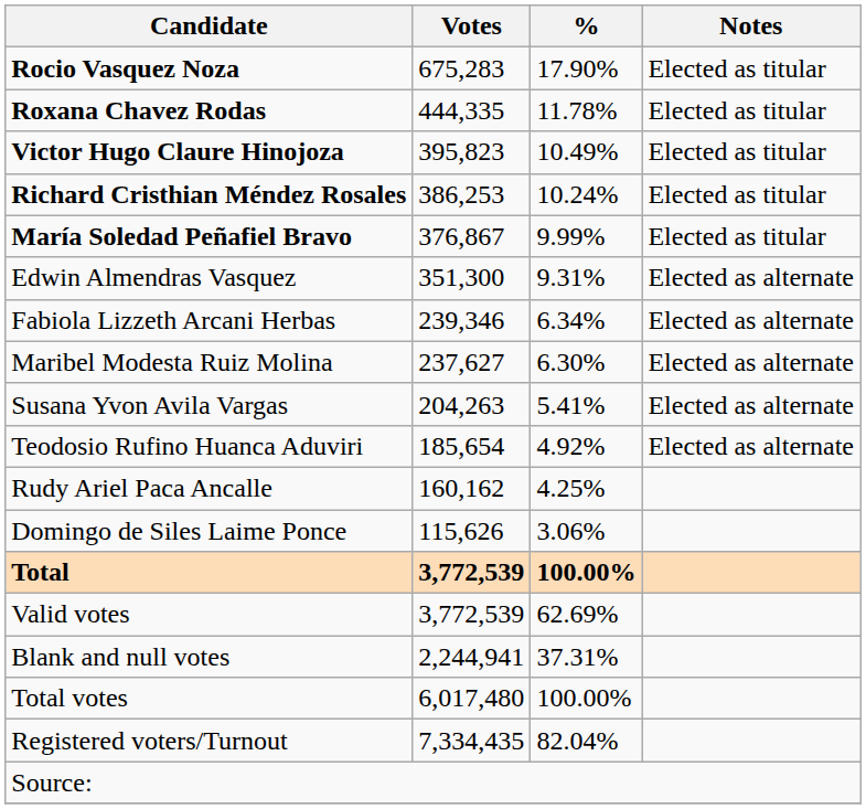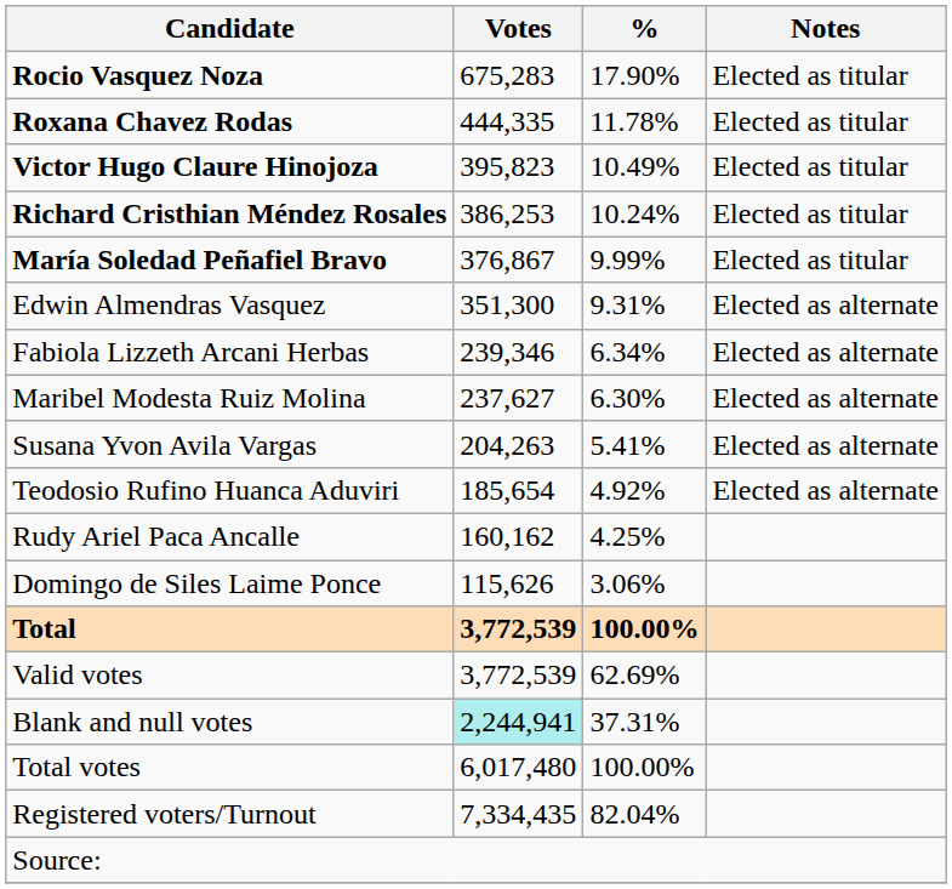Blank and null votes | Votes: no background -> paleturquoise background
